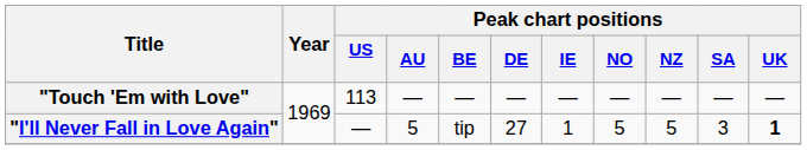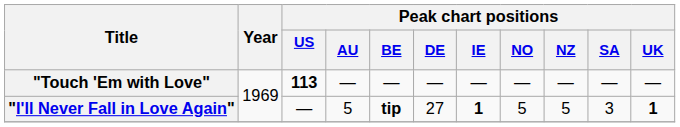"Touch 'Em with Love" | Peak chart positions / US: normal -> bold
"I'll Never Fall in Love Again" | Peak chart positions / BE: normal -> bold
"I'll Never Fall in Love Again" | Peak chart positions / IE: normal -> bold
